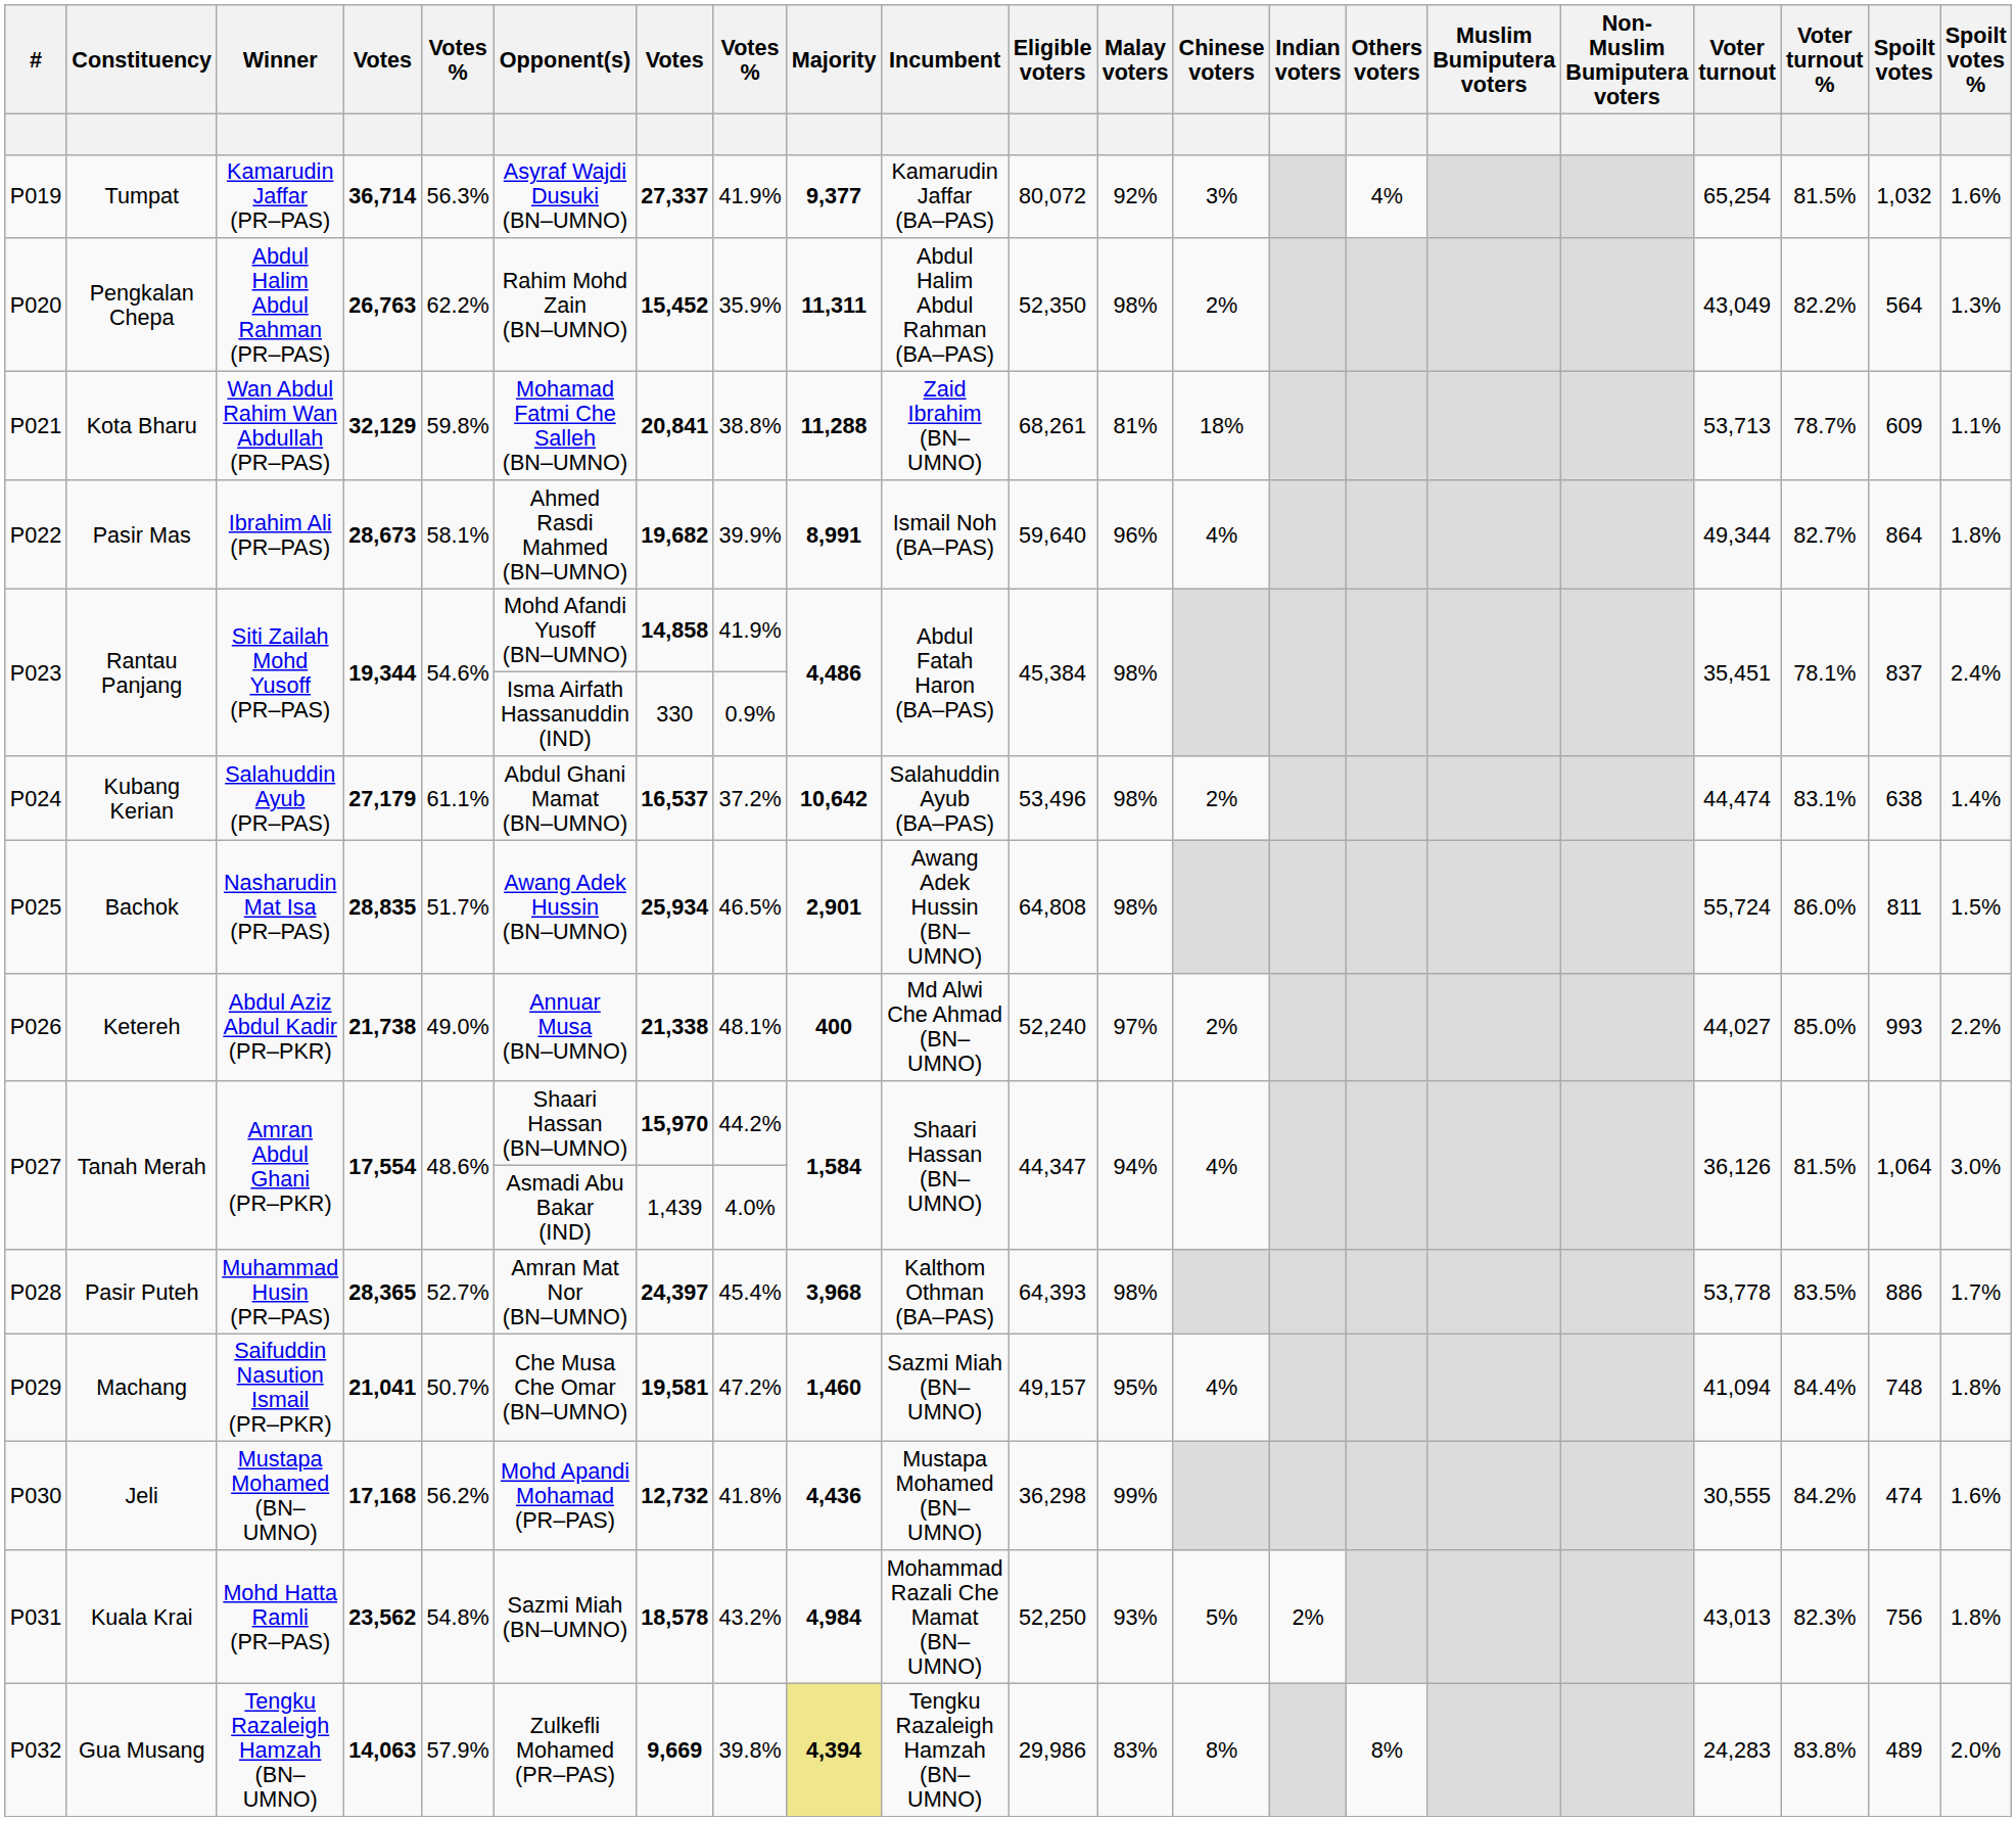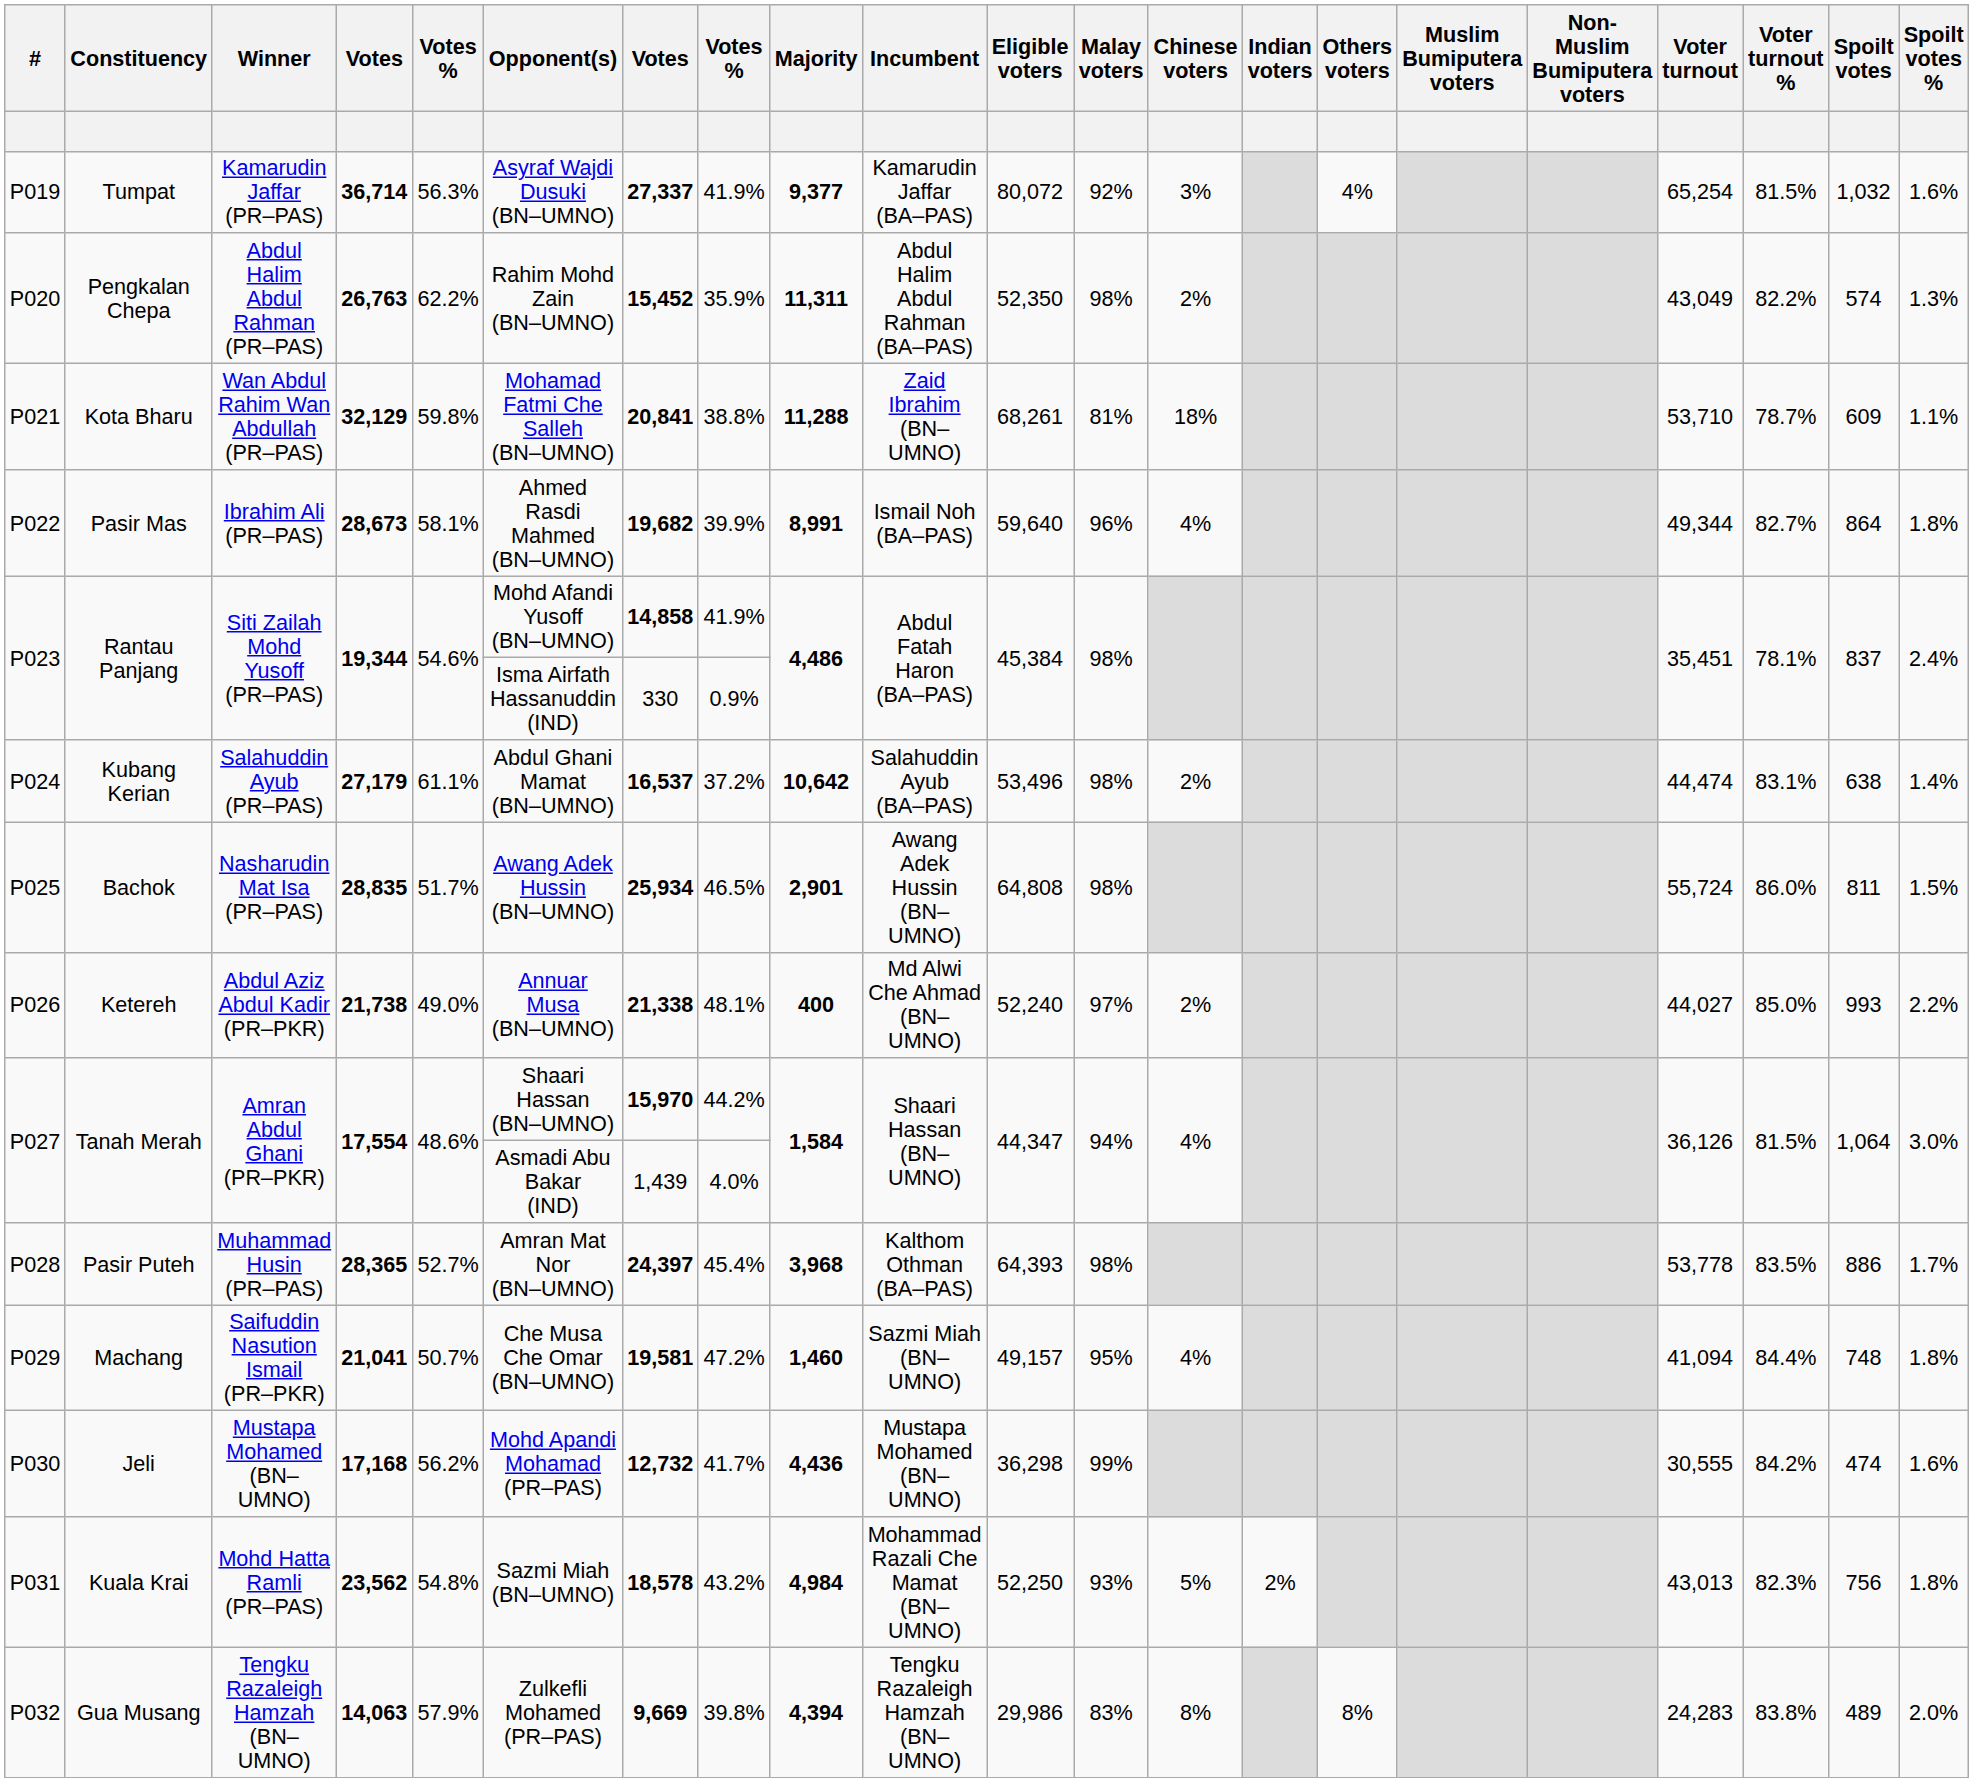P020 | Spoilt votes: 564 -> 574
P021 | Voter turnout: 53,713 -> 53,710
P030 | column 8: 41.8% -> 41.7%
P032 | Majority: khaki background -> no background
